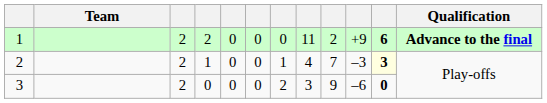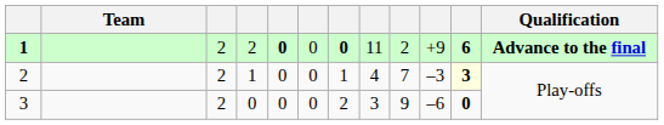row 2 | column 1: normal -> bold
row 2 | column 5: normal -> bold
row 2 | column 7: normal -> bold
